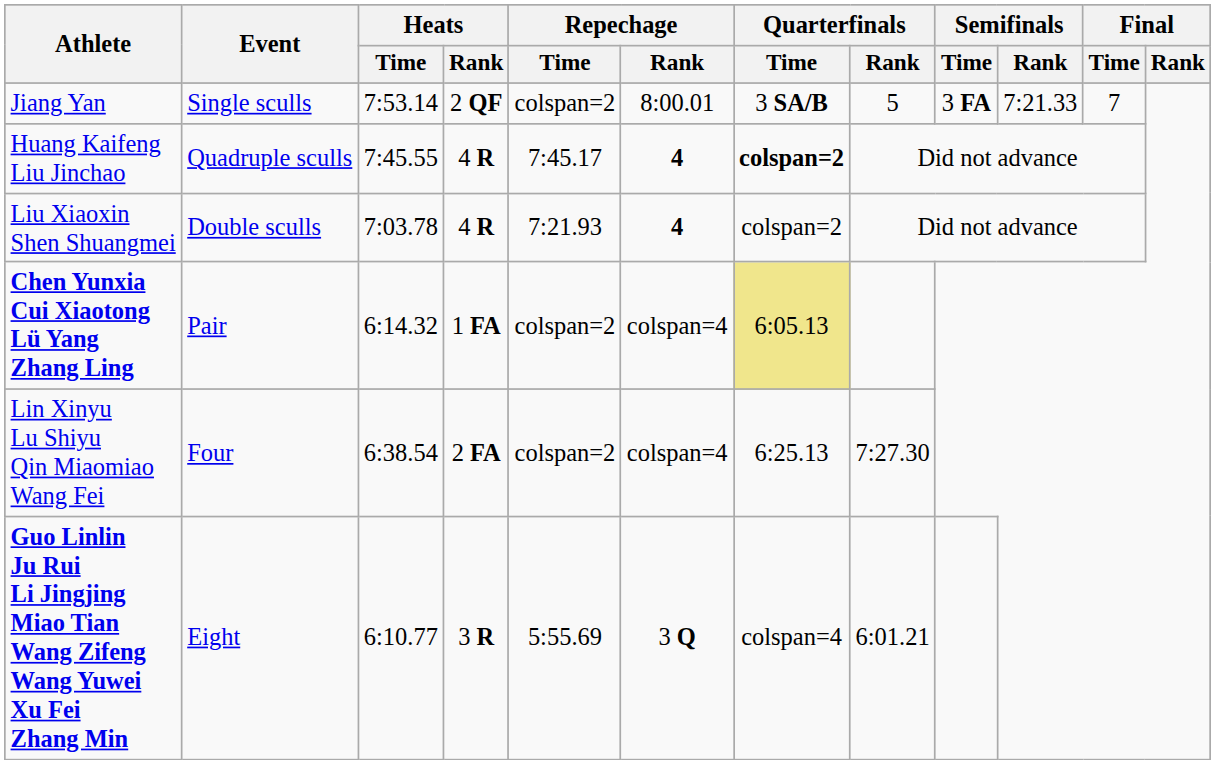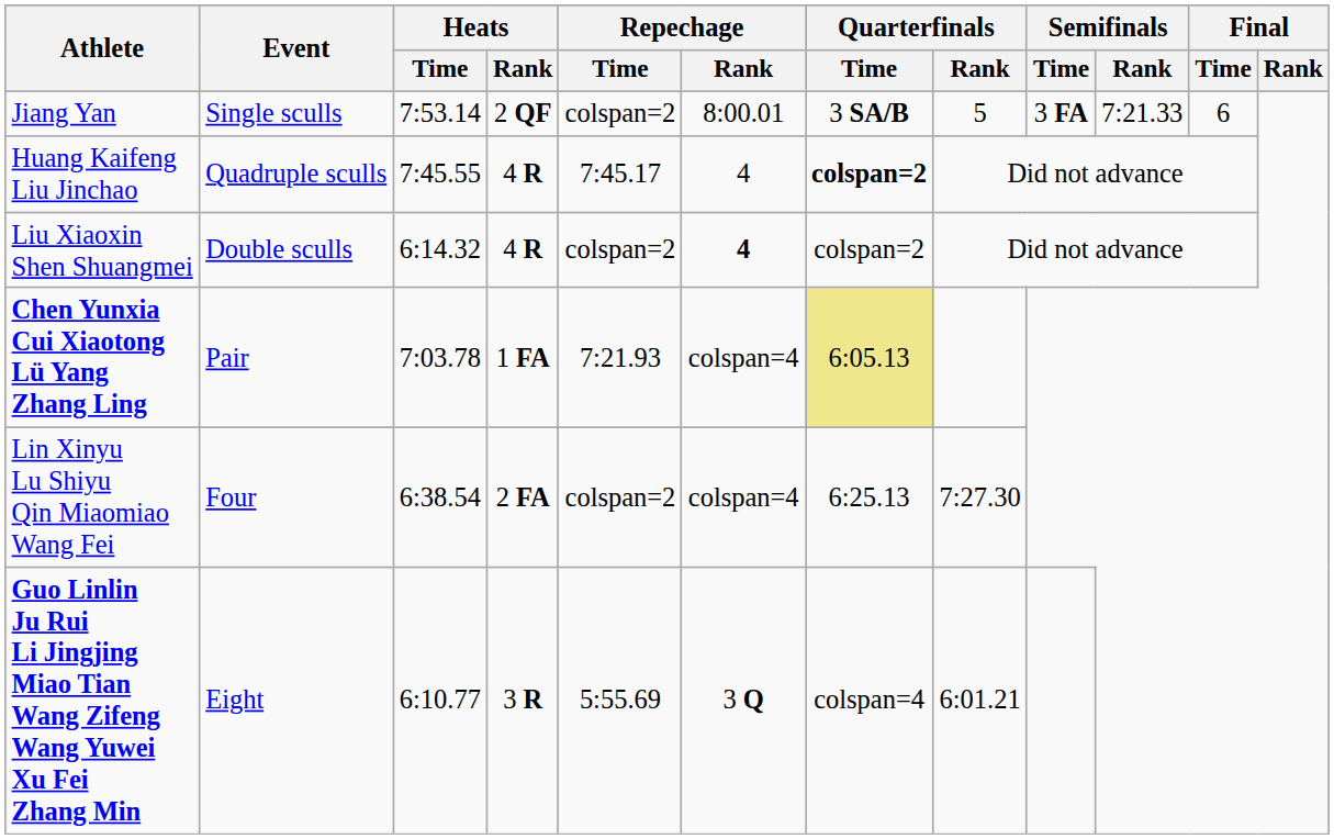Jiang Yan | Final / Time: 7 -> 6
Huang Kaifeng Liu Jinchao | Repechage / Rank: bold -> normal
Liu Xiaoxin Shen Shuangmei | Heats / Time: 7:03.78 -> 6:14.32
Liu Xiaoxin Shen Shuangmei | Repechage / Time: 7:21.93 -> colspan=2
Chen Yunxia Cui Xiaotong Lü Yang Zhang Ling | Heats / Time: 6:14.32 -> 7:03.78
Chen Yunxia Cui Xiaotong Lü Yang Zhang Ling | Repechage / Time: colspan=2 -> 7:21.93
